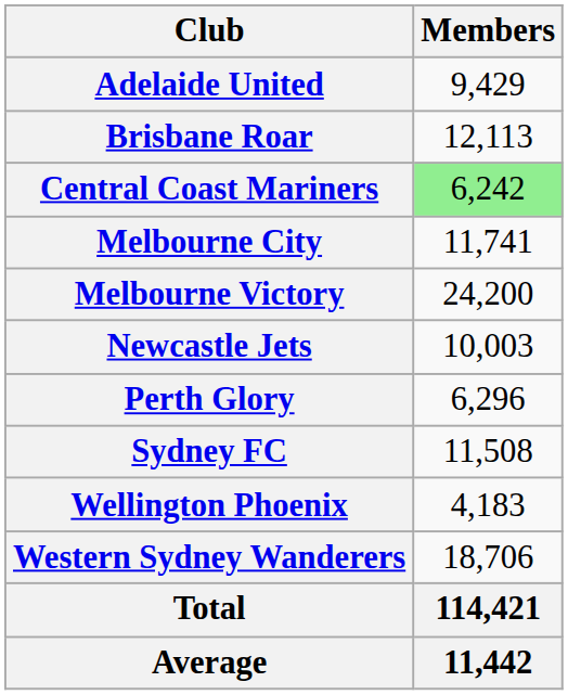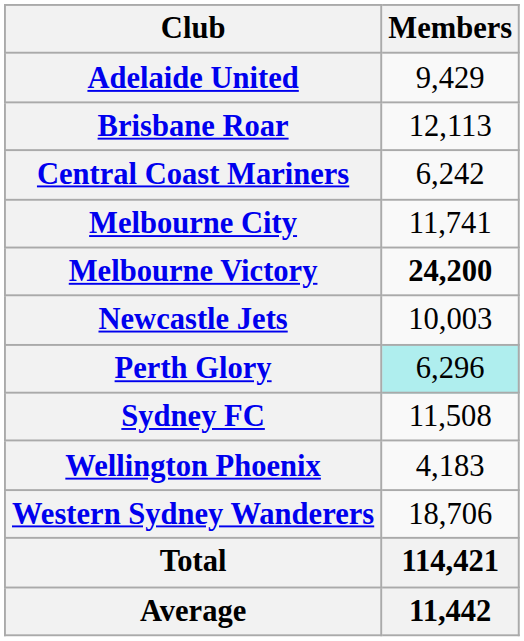Central Coast Mariners | Members: lightgreen background -> no background
Melbourne Victory | Members: normal -> bold
Perth Glory | Members: no background -> paleturquoise background
